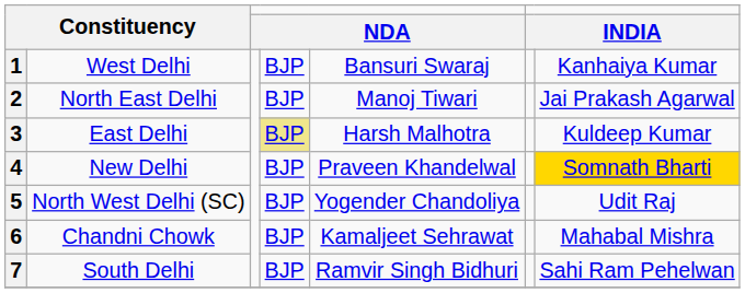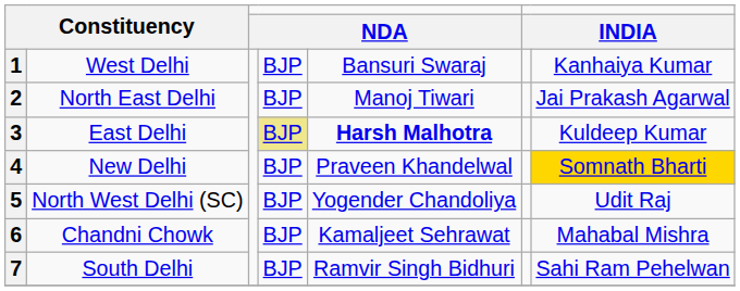3 | column 5: normal -> bold
